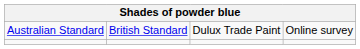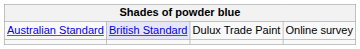Australian Standard | column 2: no background -> lavender background
